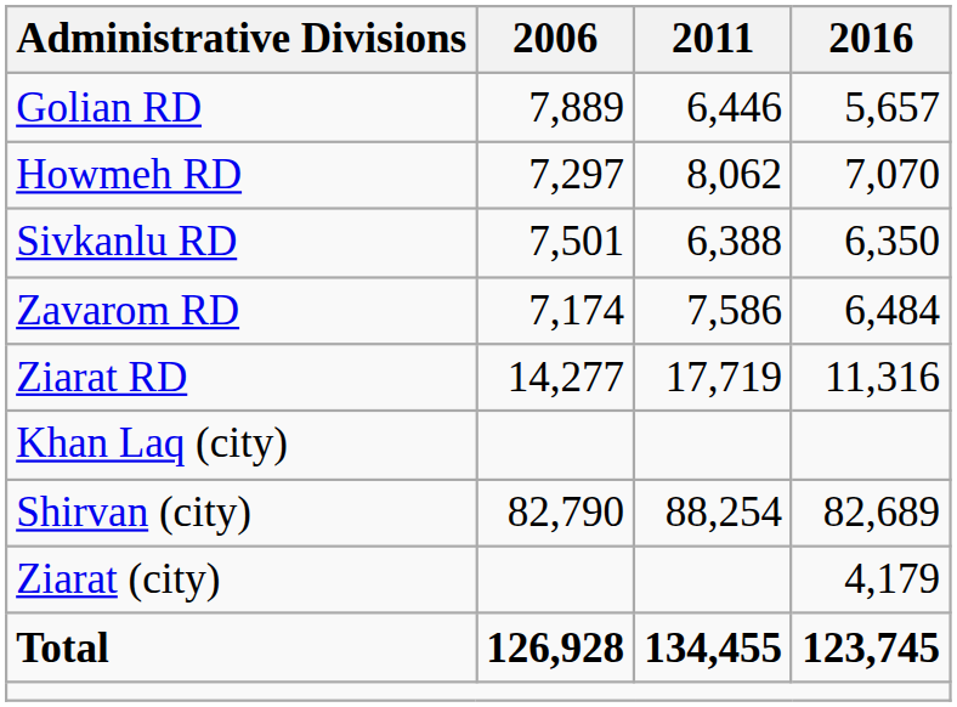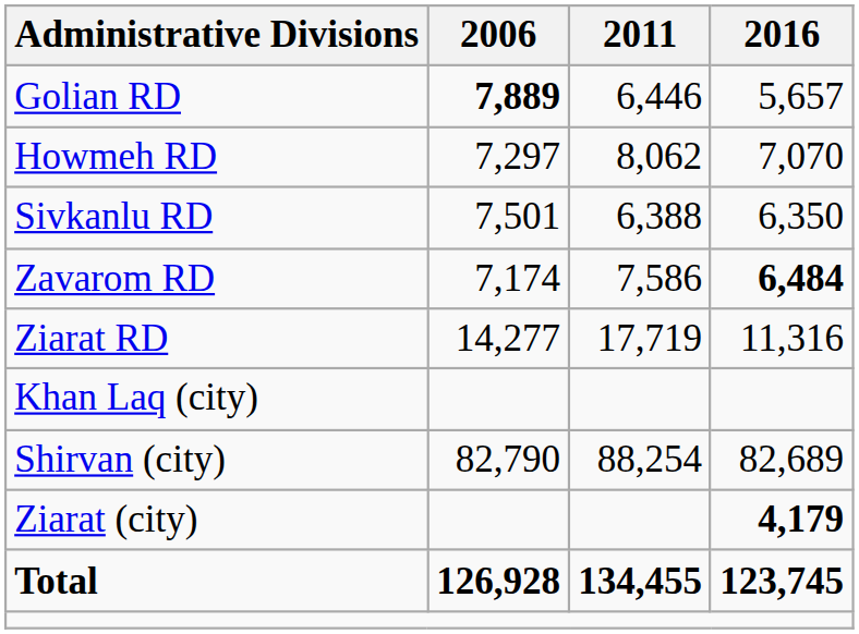Golian RD | 2006: normal -> bold
Zavarom RD | 2016: normal -> bold
Ziarat (city) | 2016: normal -> bold
